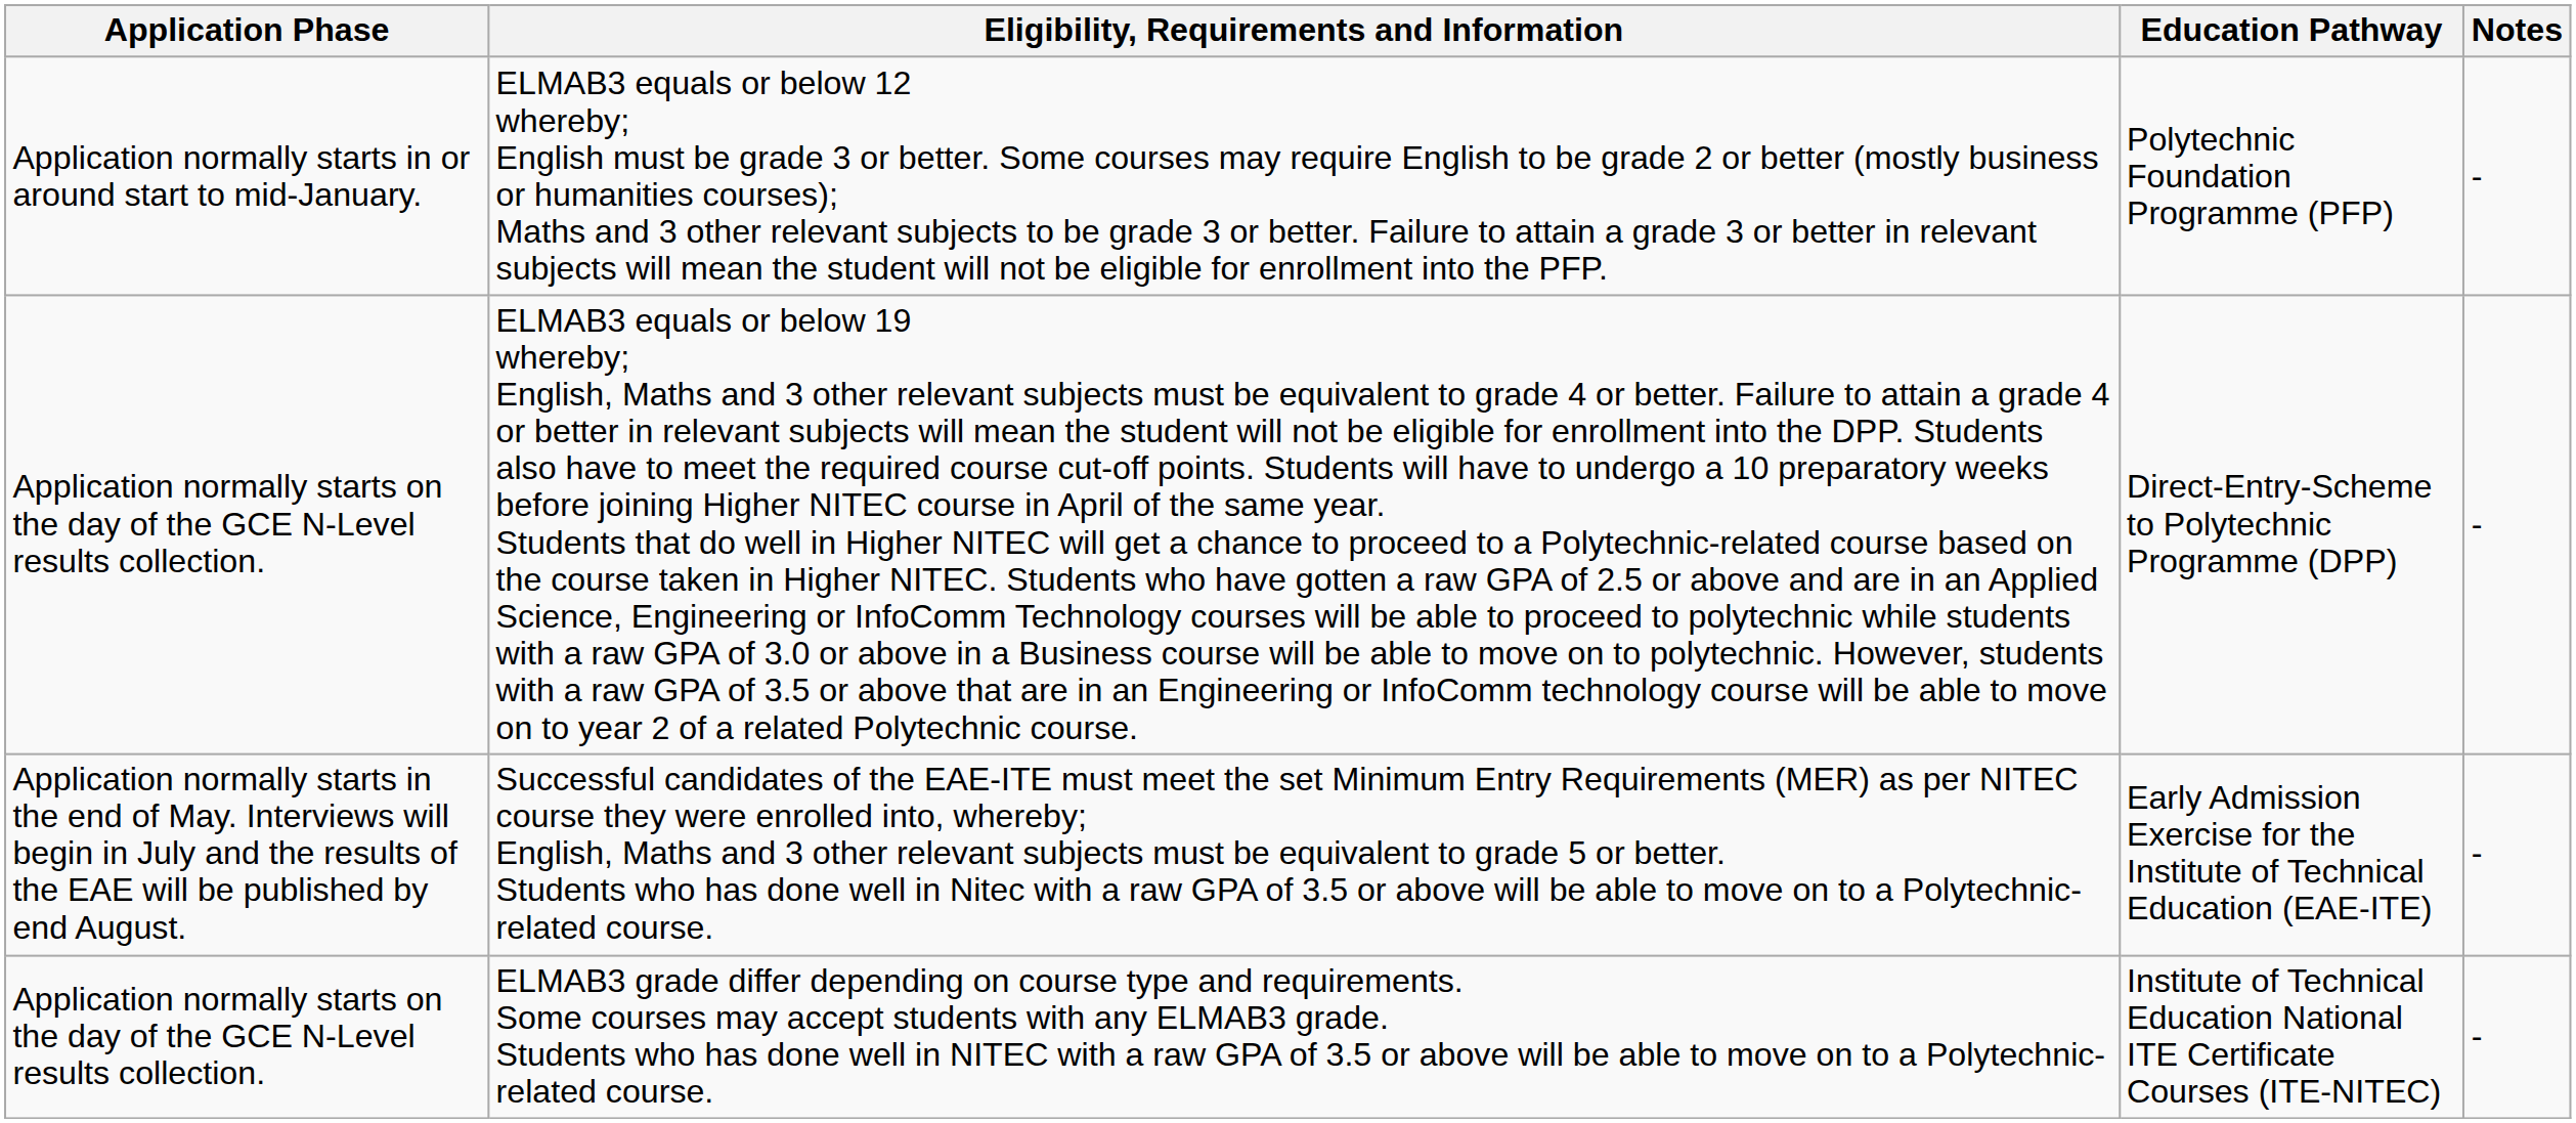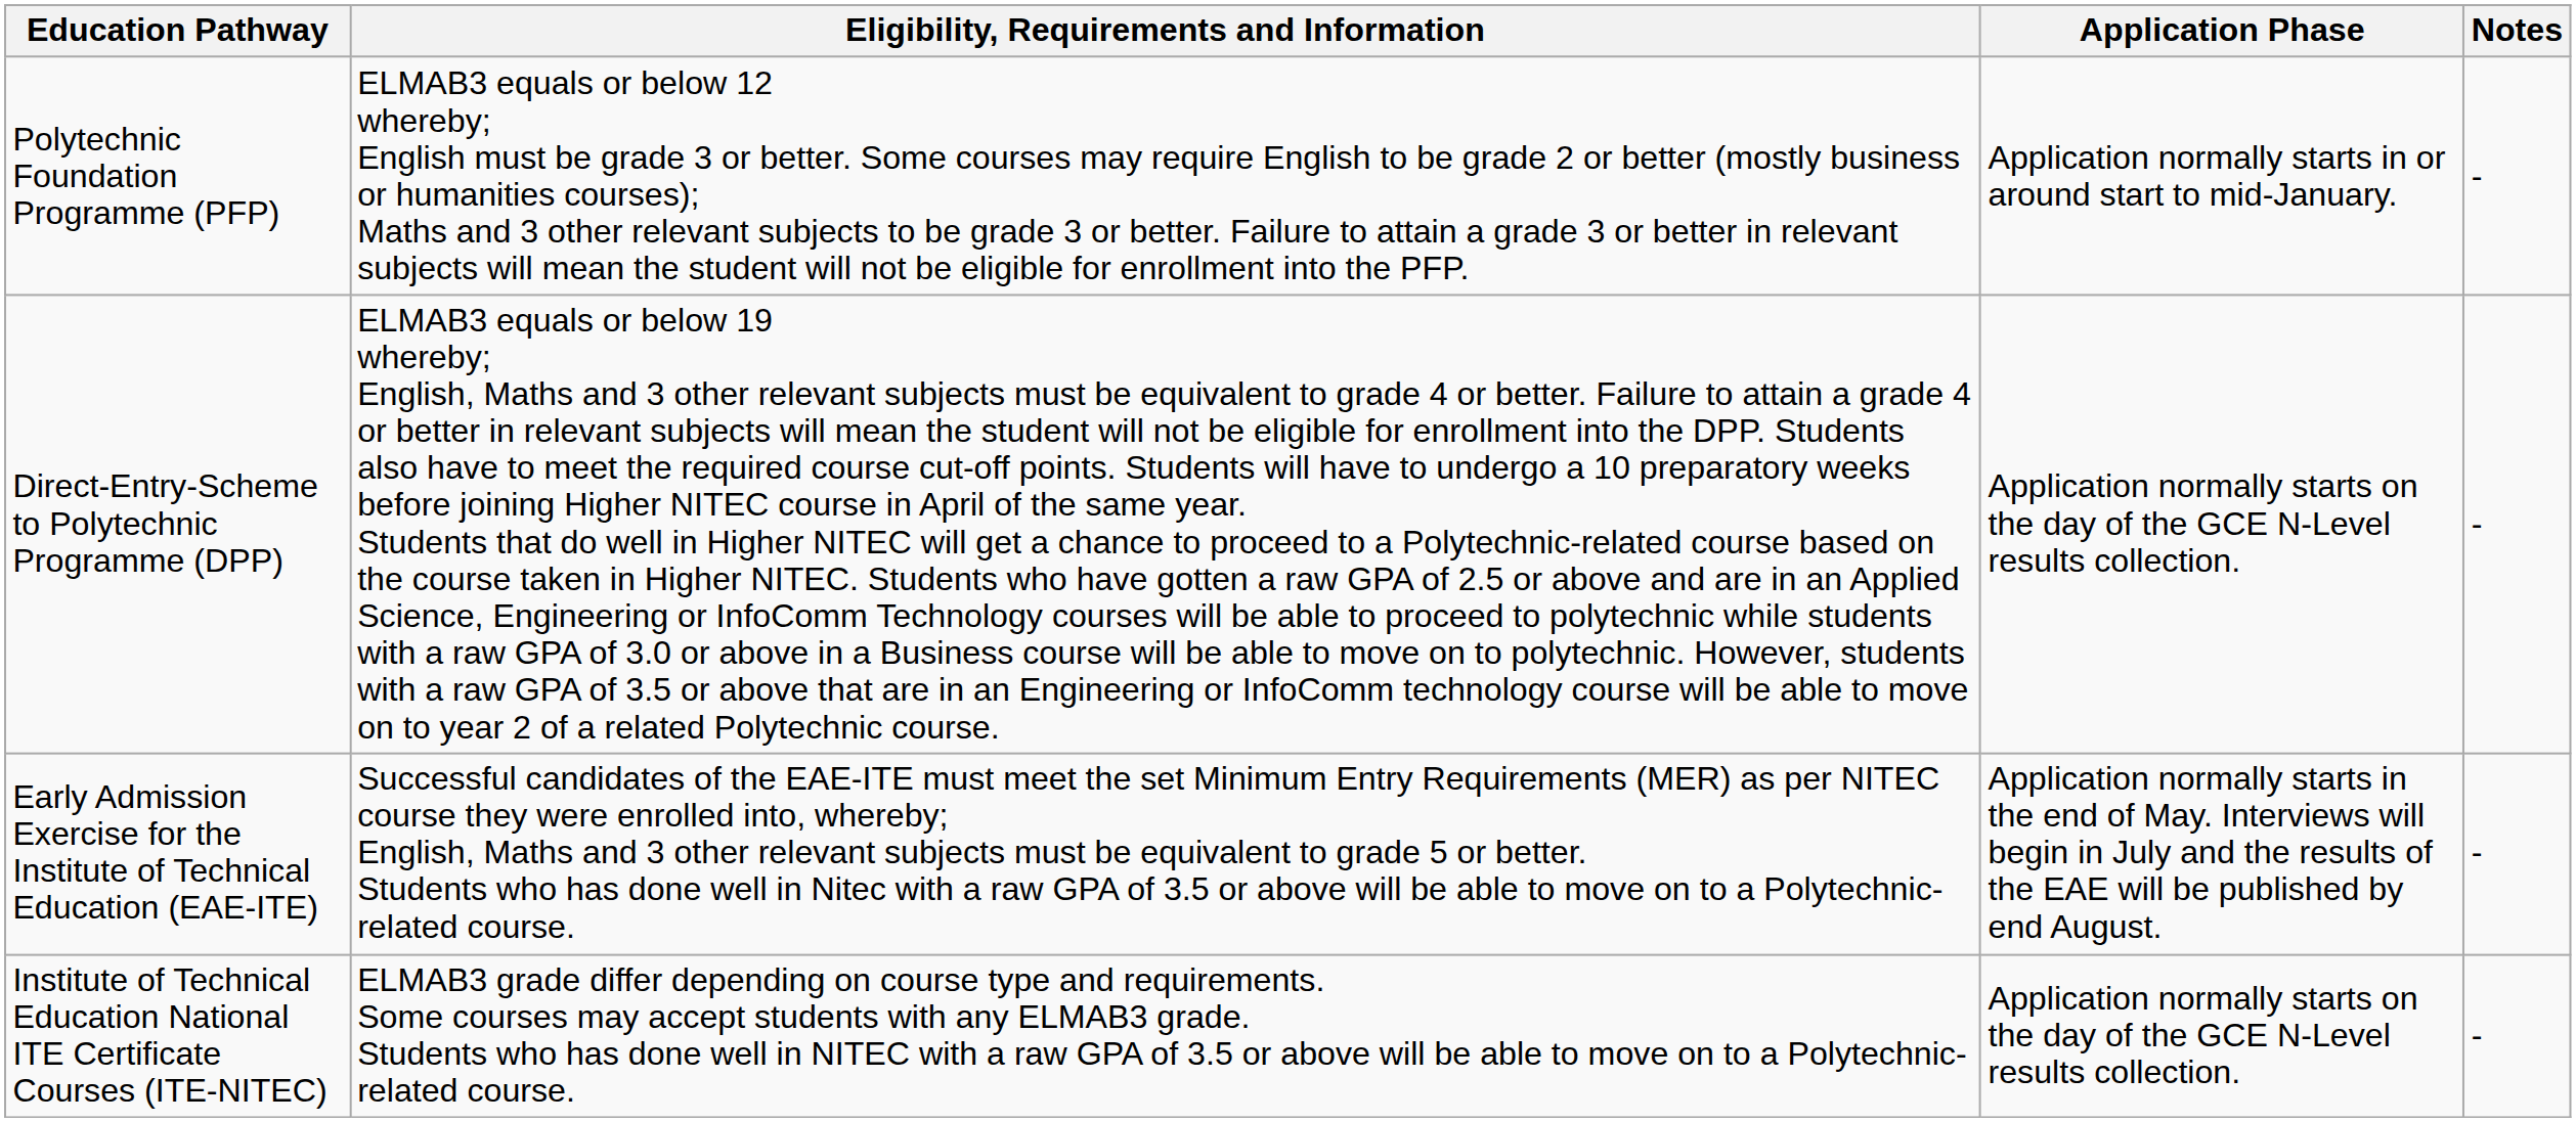columns swapped: Education Pathway <-> Application Phase
